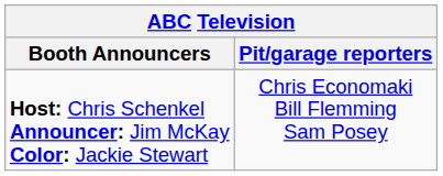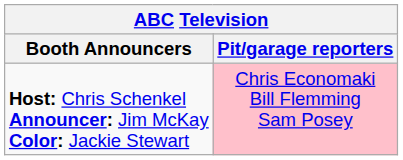row 3 | Pit/garage reporters: no background -> pink background
